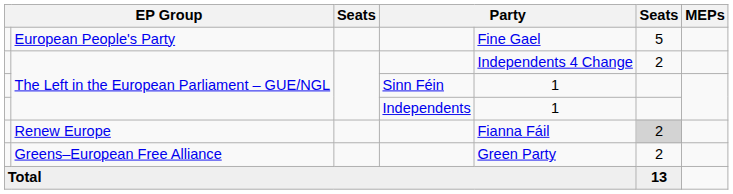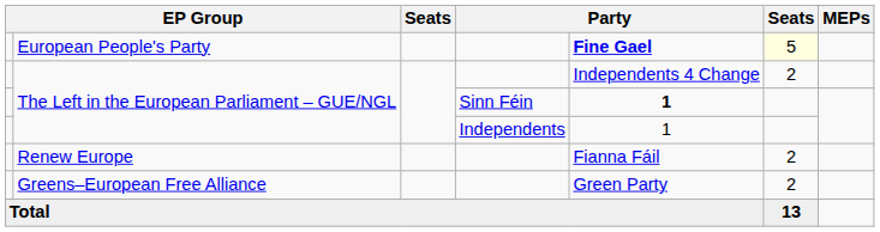European People's Party | column 5: normal -> bold
European People's Party | column 6: no background -> lightyellow background
The Left in the European Parliament – GUE/NGL / Sinn Féin | column 5: normal -> bold
Renew Europe | column 6: lightgrey background -> no background
